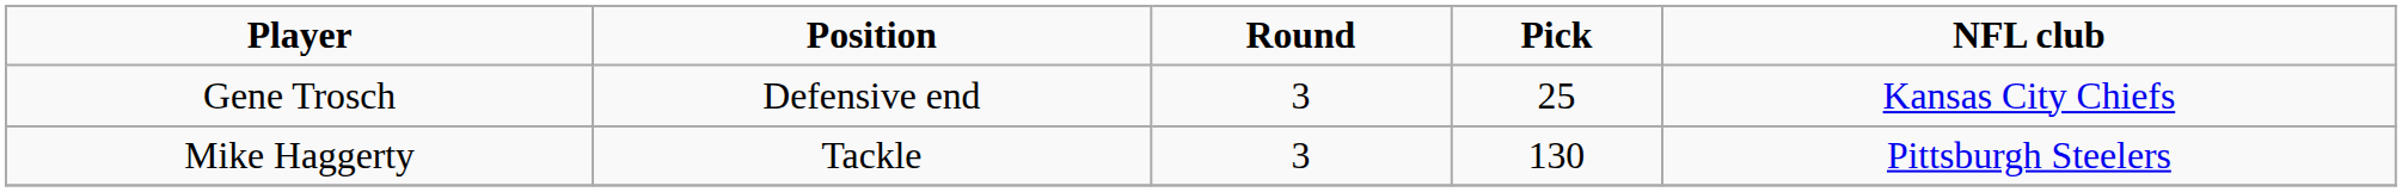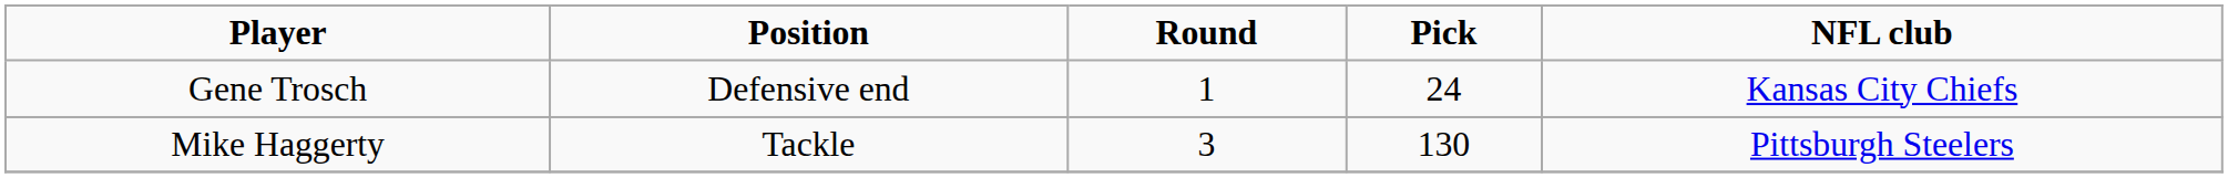Gene Trosch | Round: 3 -> 1
Gene Trosch | Pick: 25 -> 24
